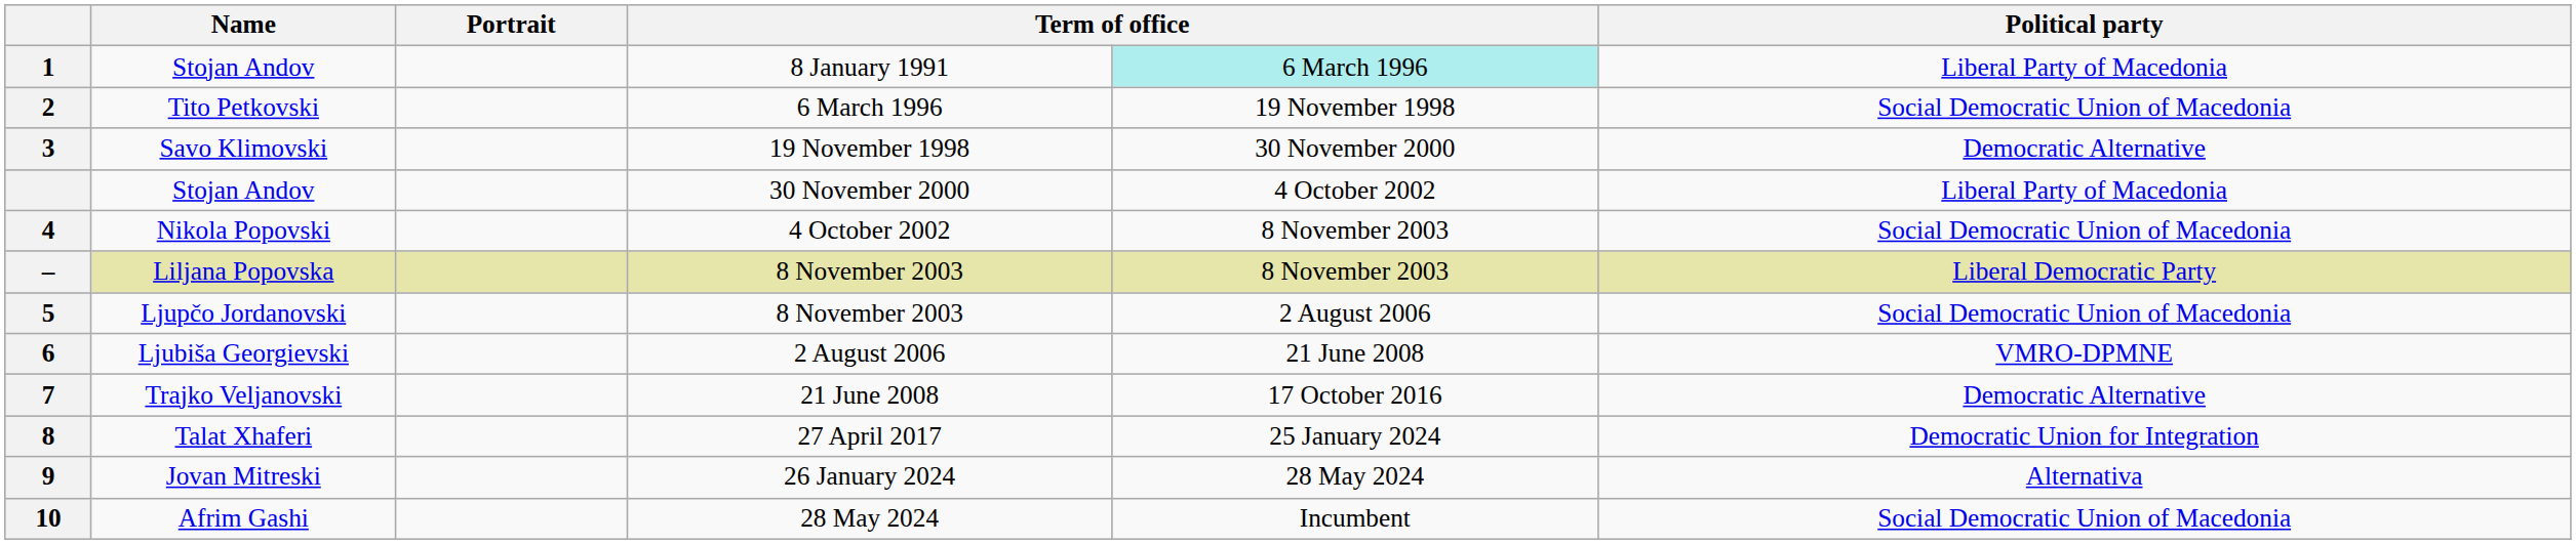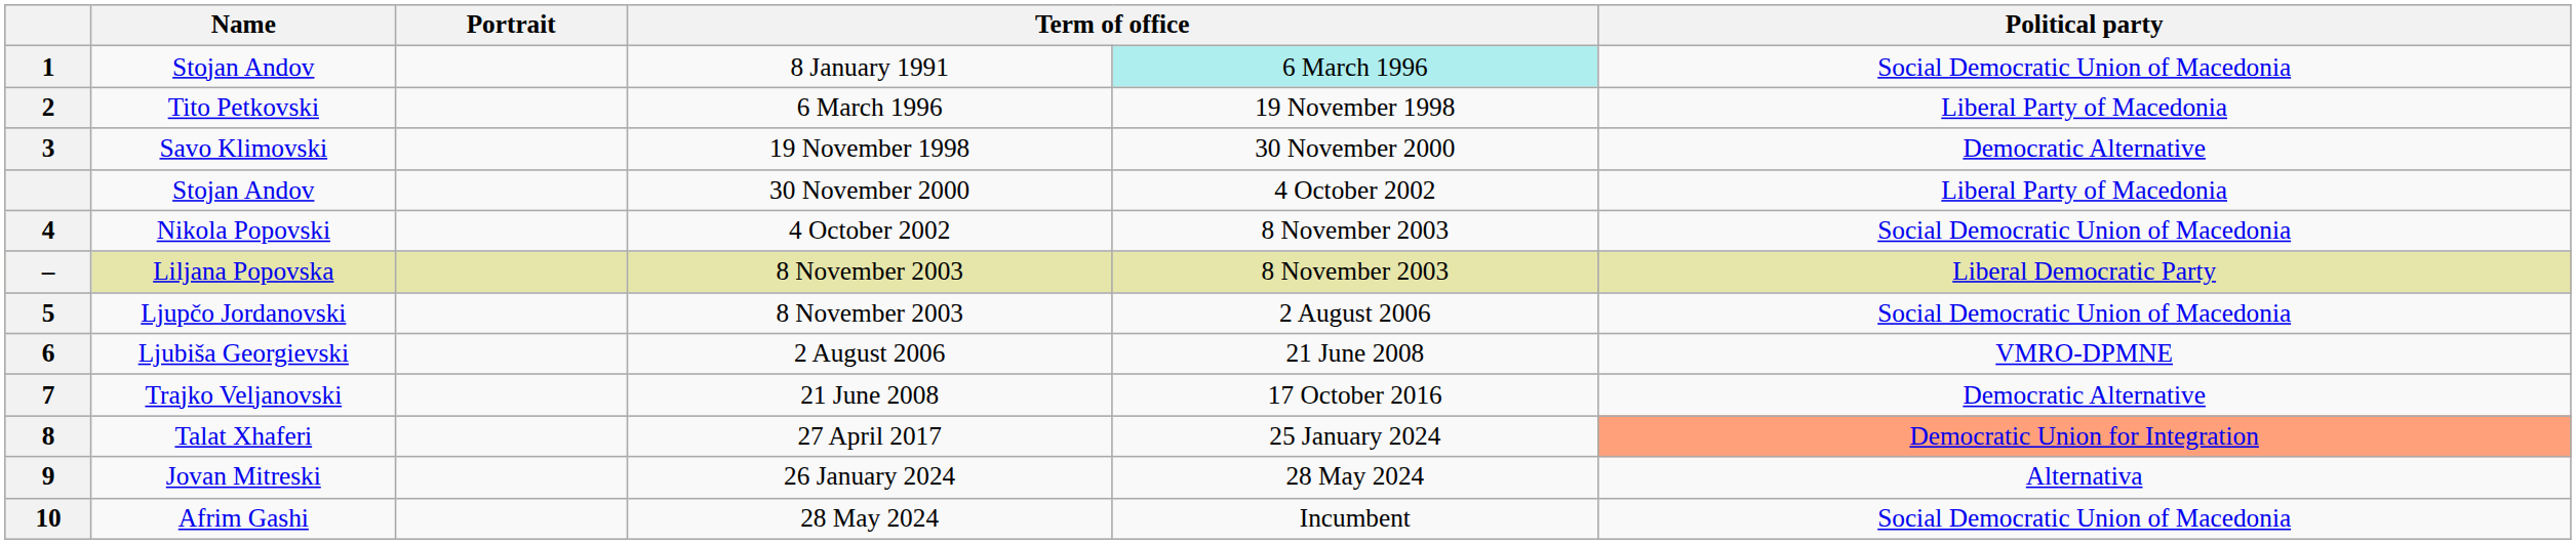Stojan Andov / 8 January 1991 | Political party: Liberal Party of Macedonia -> Social Democratic Union of Macedonia
Tito Petkovski | Political party: Social Democratic Union of Macedonia -> Liberal Party of Macedonia
Talat Xhaferi | Political party: no background -> lightsalmon background
